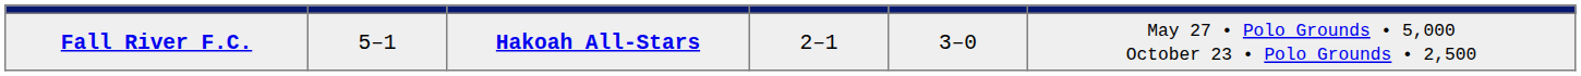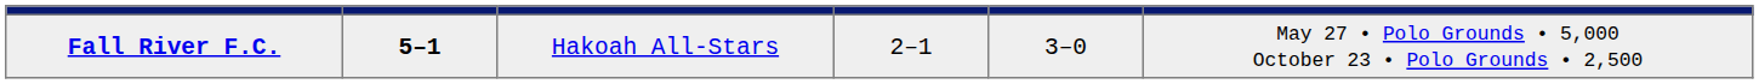row 2 | column 2: normal -> bold
row 2 | column 3: bold -> normal
